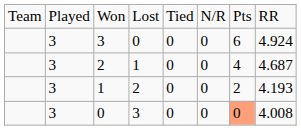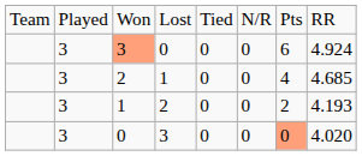row 2 | column 3: no background -> lightsalmon background
row 3 | column 8: 4.687 -> 4.685
row 5 | column 8: 4.008 -> 4.020
